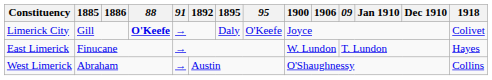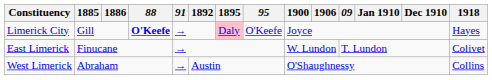Limerick City | 1895: no background -> pink background
Limerick City | 1918: Colivet -> Hayes
East Limerick | 1918: Hayes -> Colivet
